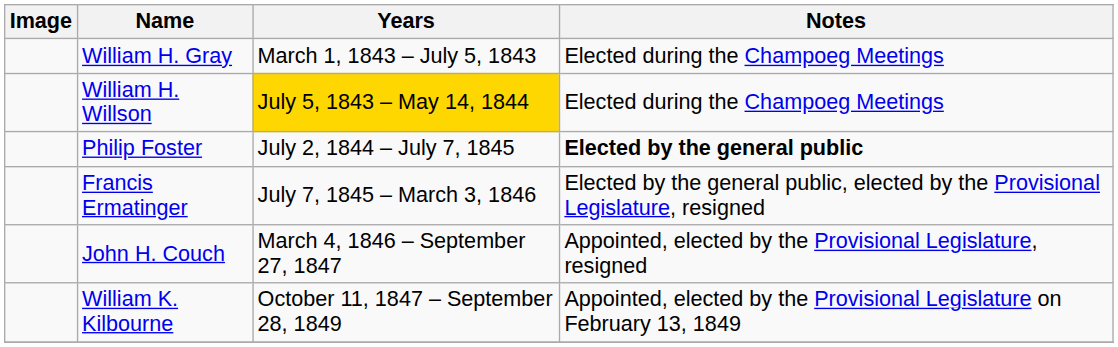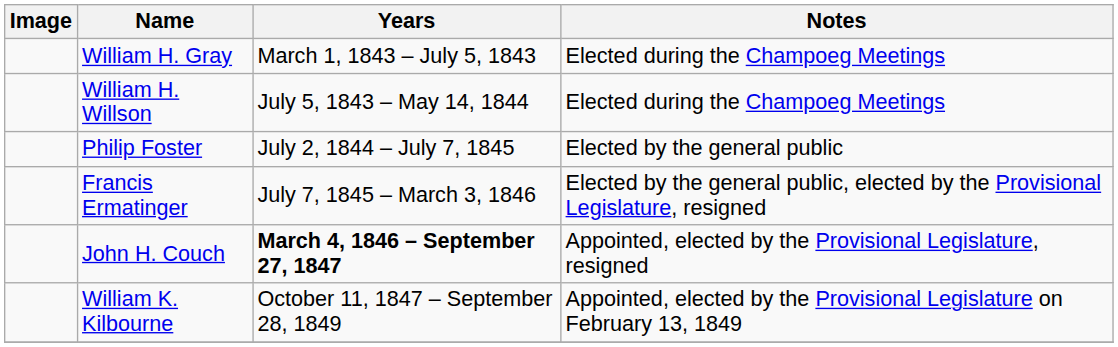William H. Willson | Years: gold background -> no background
Philip Foster | Notes: bold -> normal
John H. Couch | Years: normal -> bold
